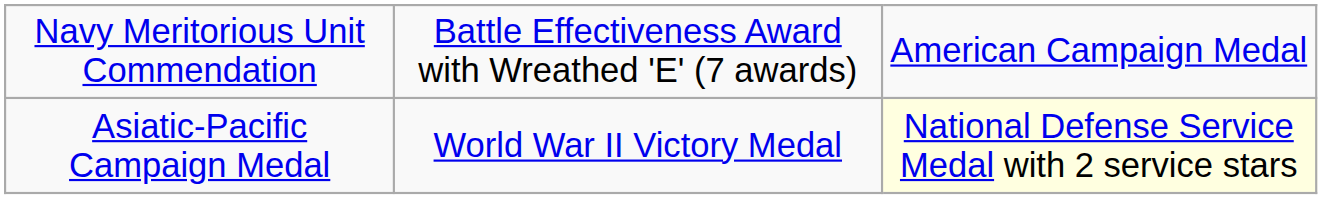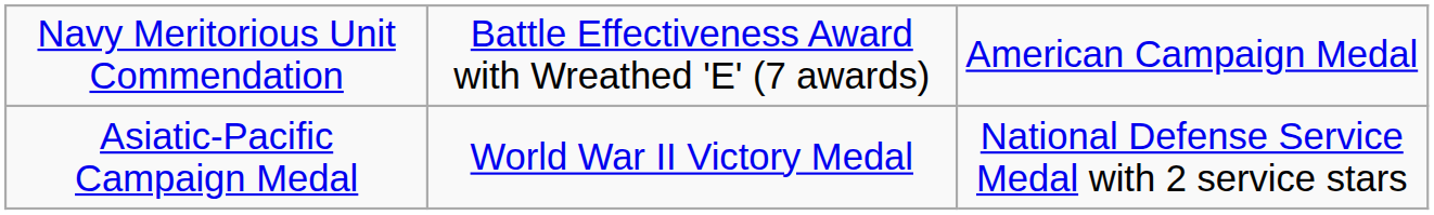Asiatic-Pacific Campaign Medal | column 3: lightyellow background -> no background
